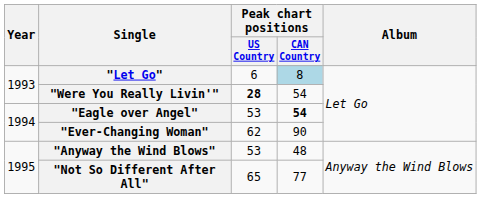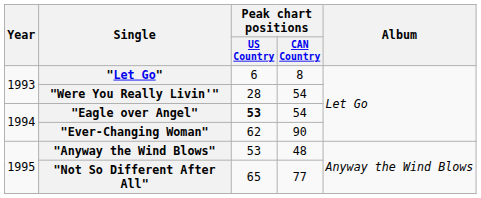"Let Go" | Peak chart positions / CAN Country: lightblue background -> no background
"Were You Really Livin'" | Peak chart positions / US Country: bold -> normal
"Eagle over Angel" | Peak chart positions / US Country: normal -> bold
"Eagle over Angel" | Peak chart positions / CAN Country: bold -> normal
